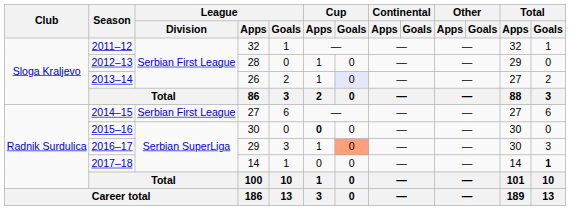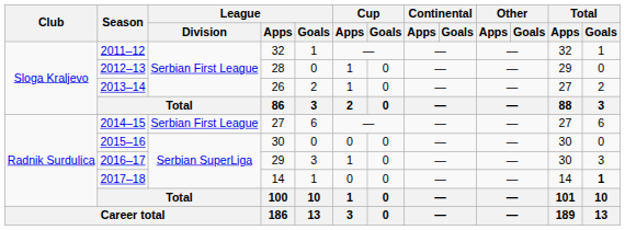2013–14 | Cup / Goals: lavender background -> no background
2015–16 | Cup / Apps: bold -> normal
2016–17 | Cup / Goals: lightsalmon background -> no background
